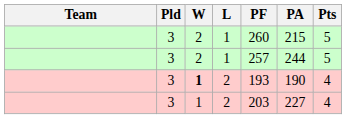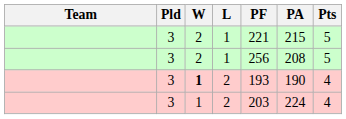row 2 | PF: 260 -> 221
row 3 | PF: 257 -> 256
row 3 | PA: 244 -> 208
row 5 | PA: 227 -> 224
